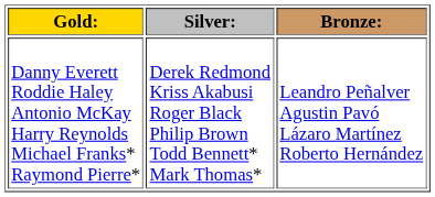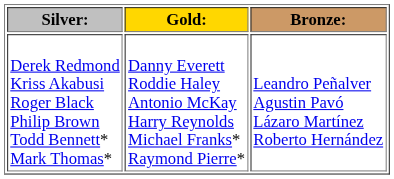columns swapped: Gold: <-> Silver:
